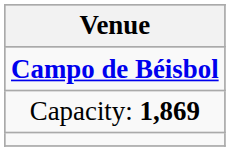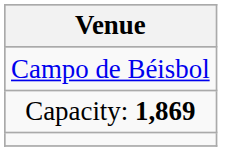row 2 | column 1: bold -> normal
